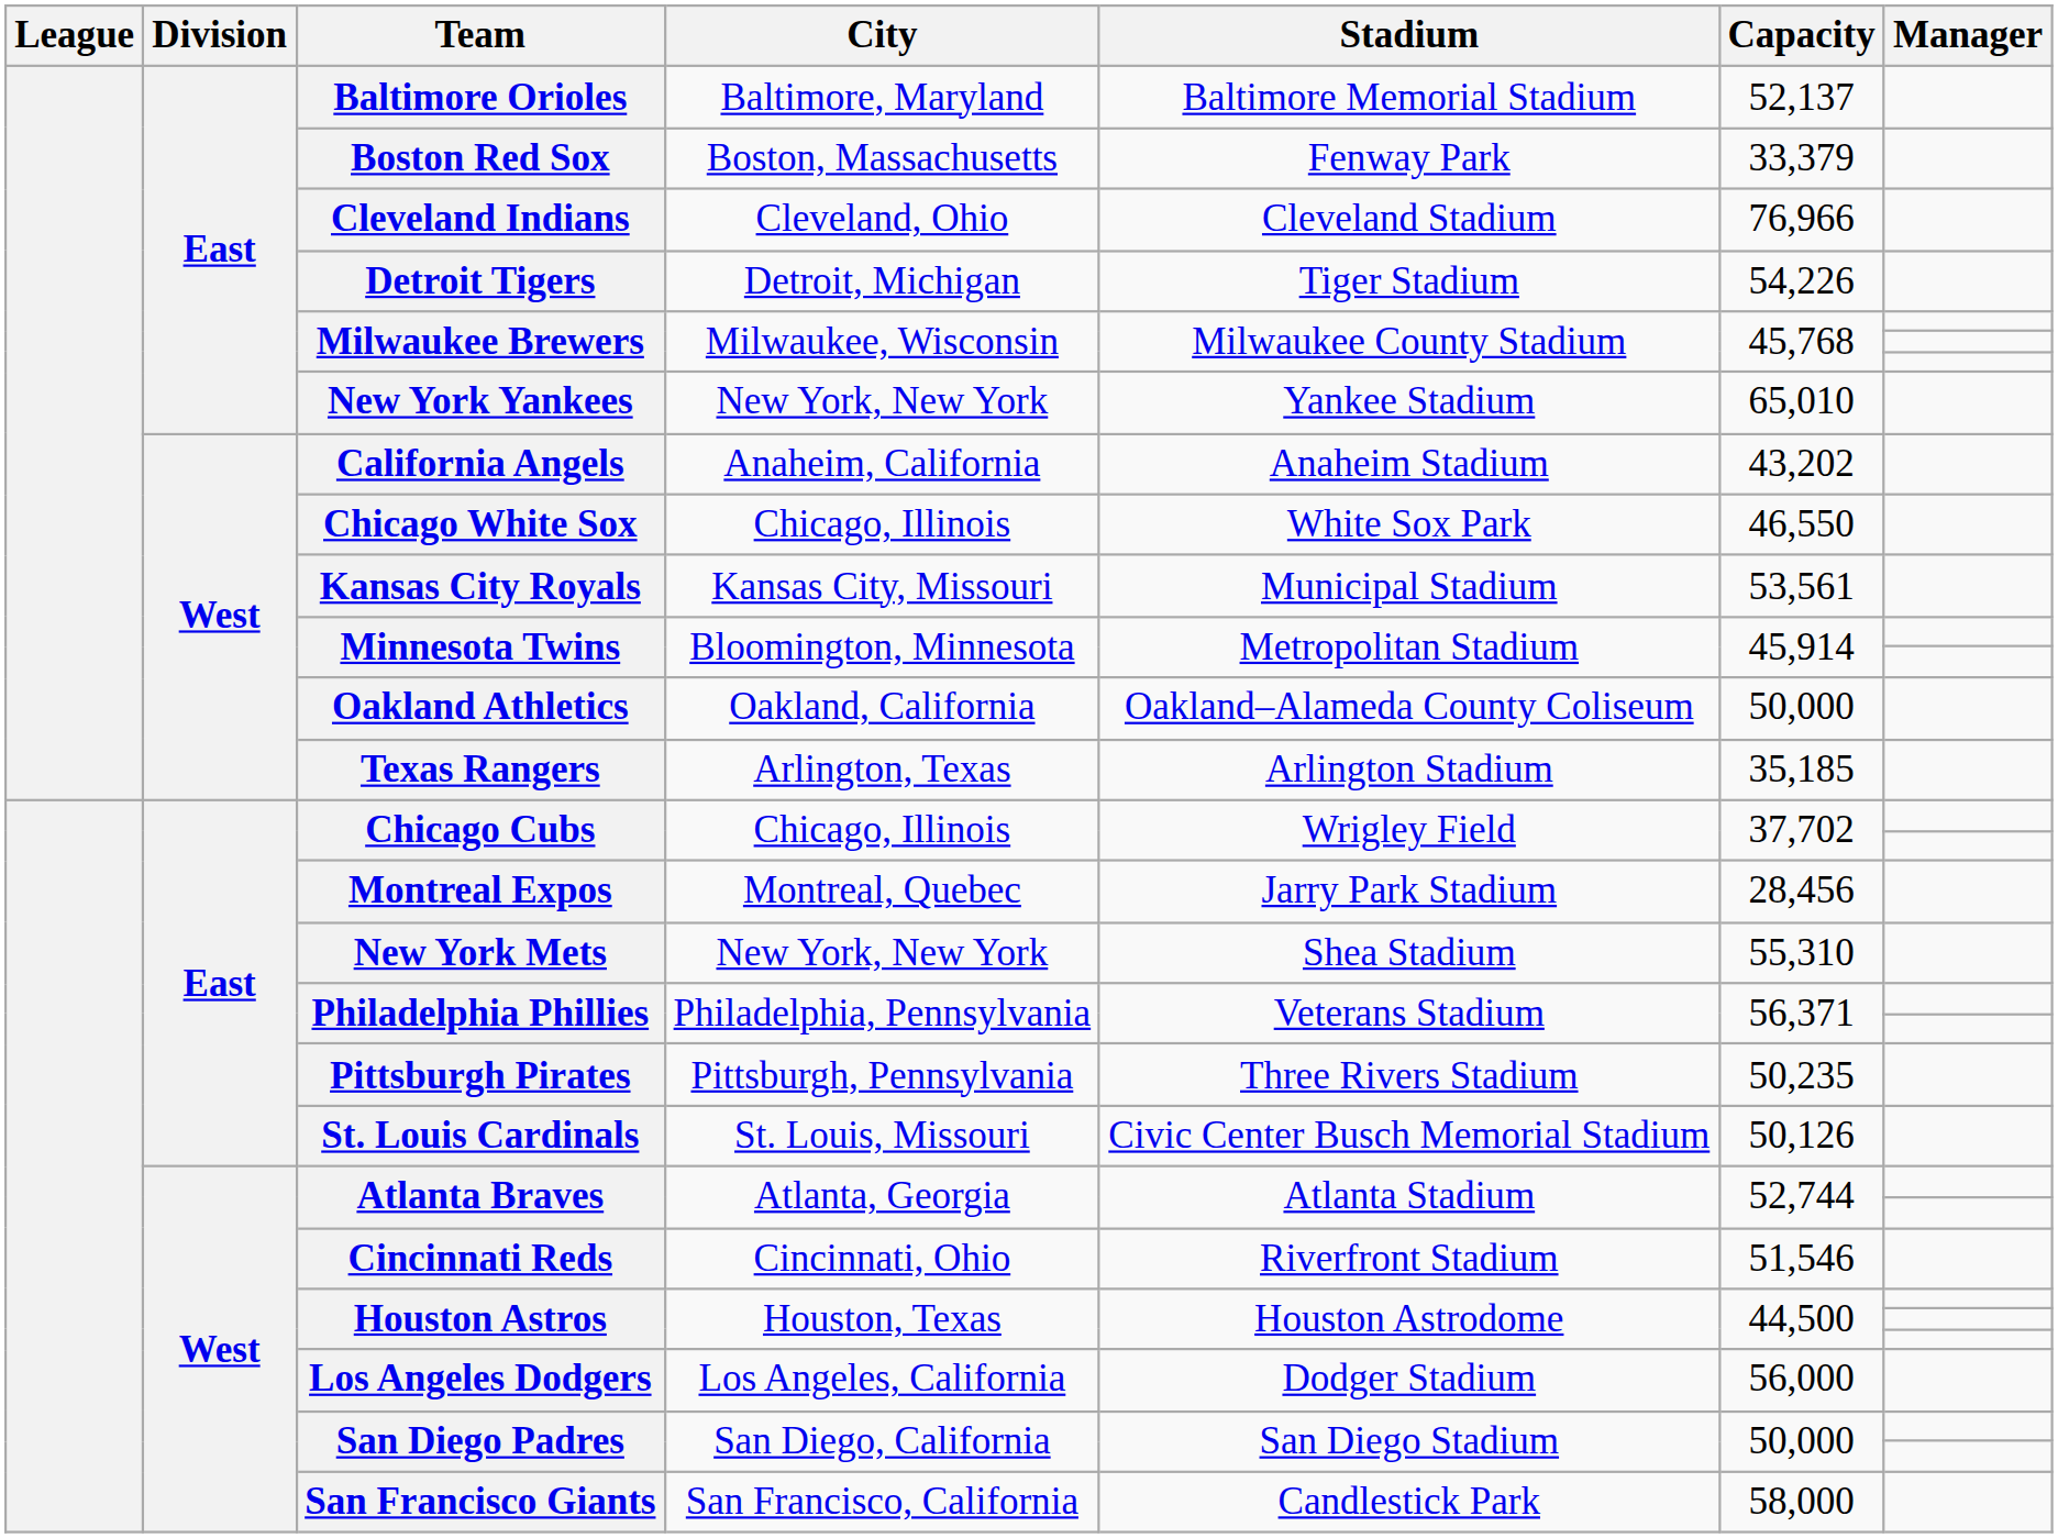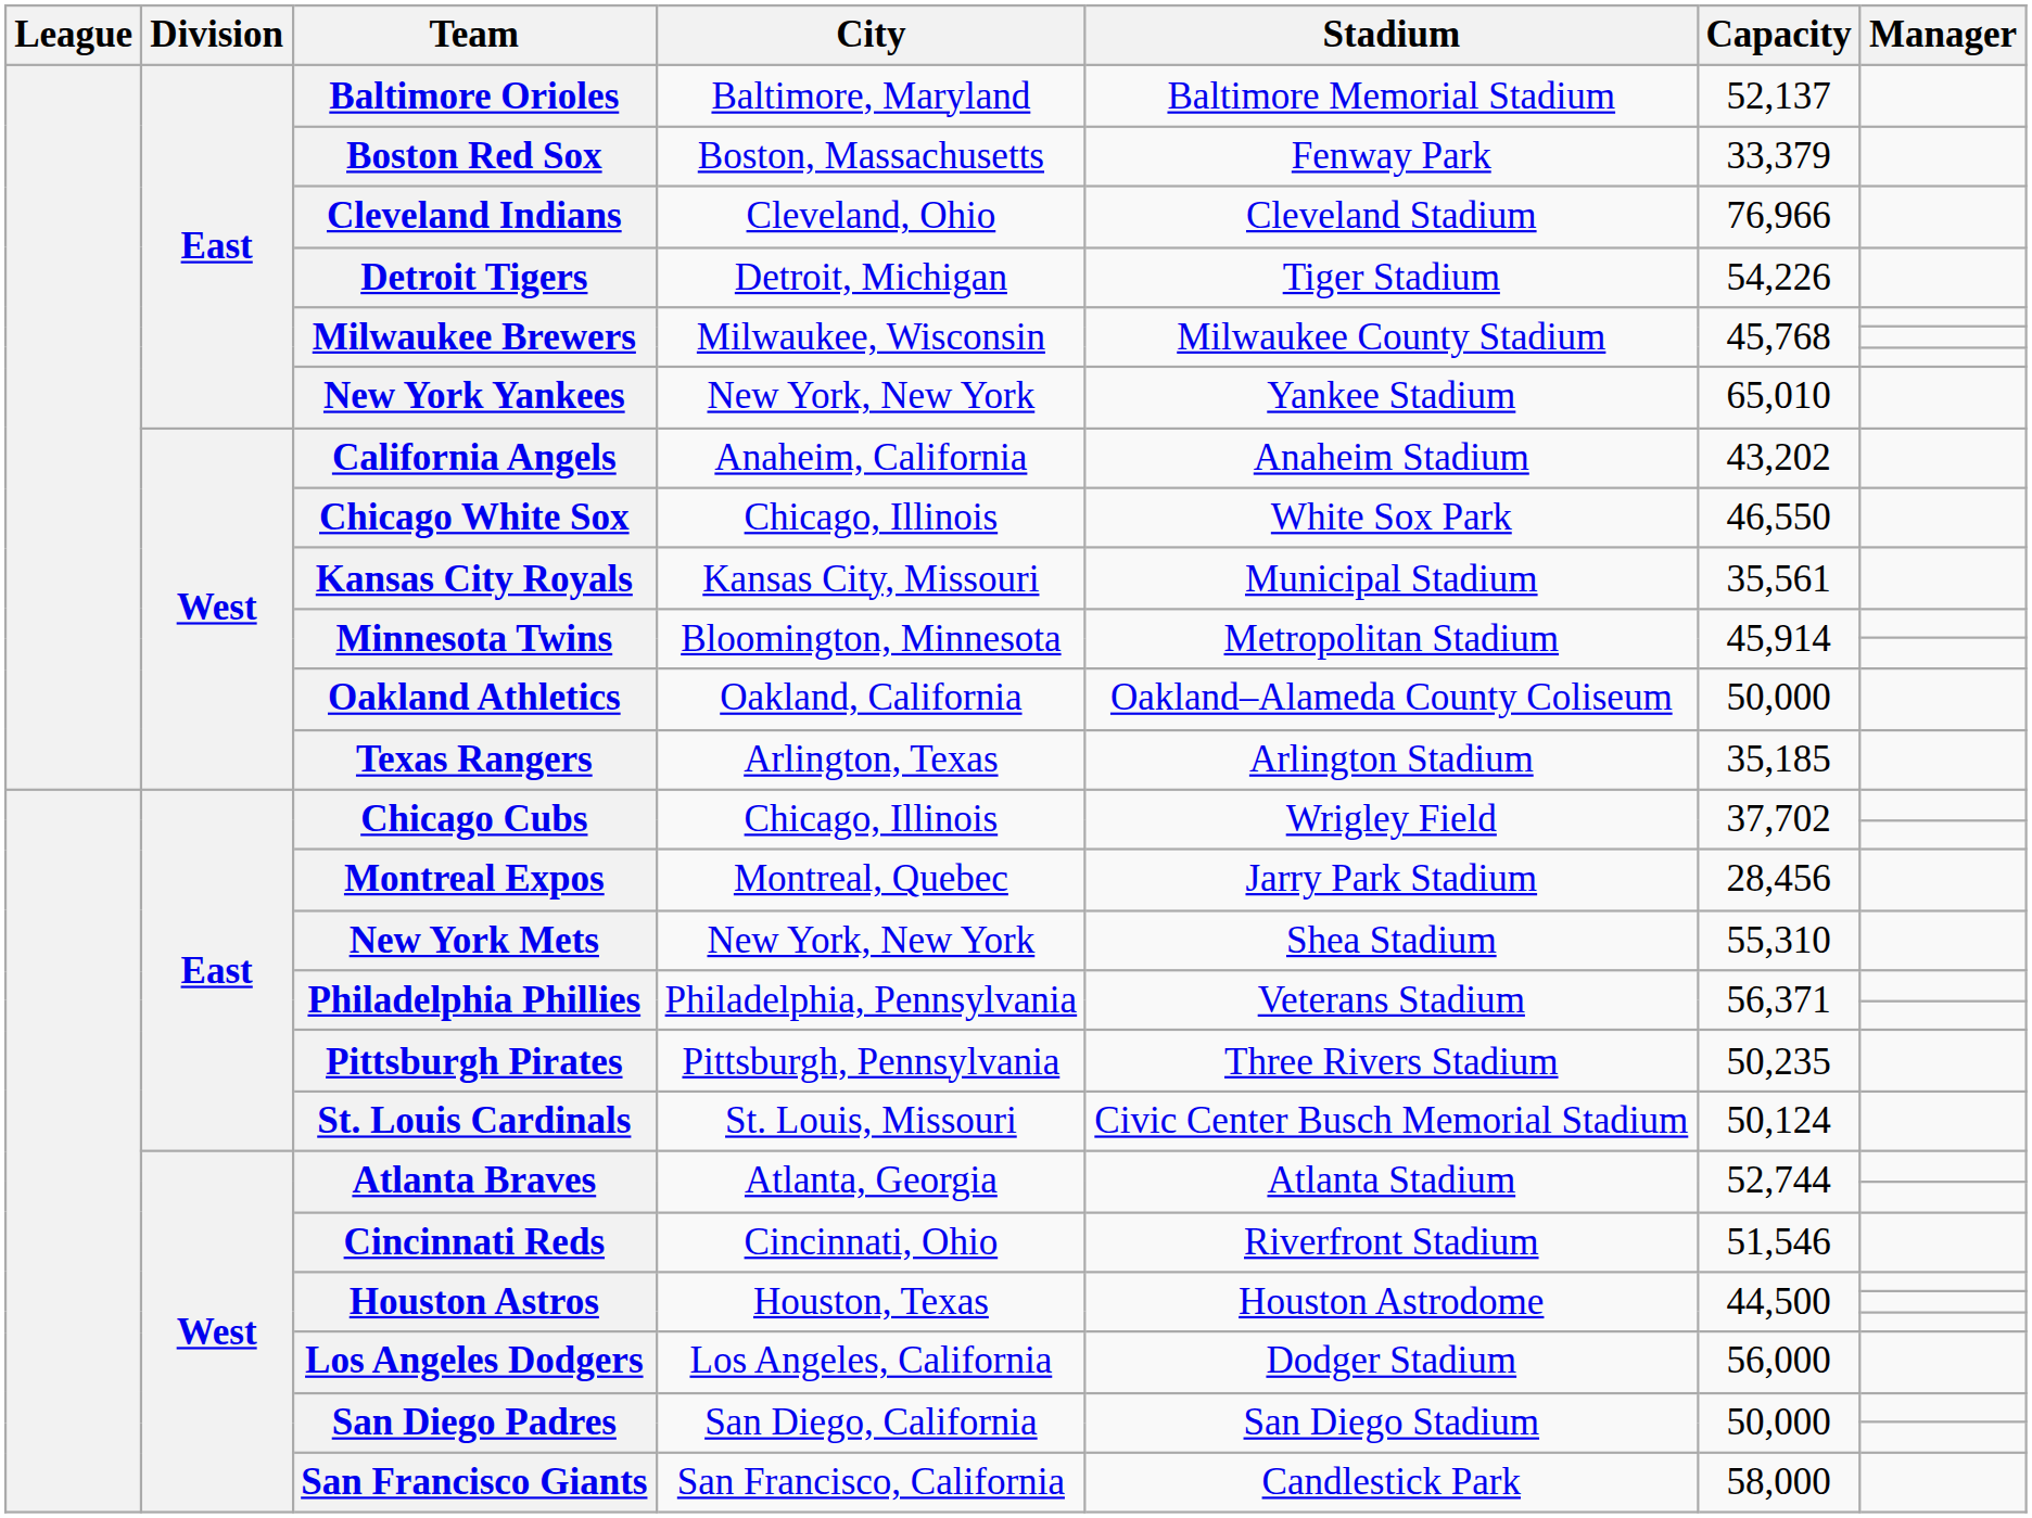Kansas City Royals | Capacity: 53,561 -> 35,561
St. Louis Cardinals | Capacity: 50,126 -> 50,124
